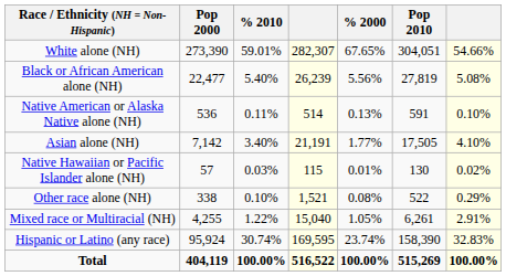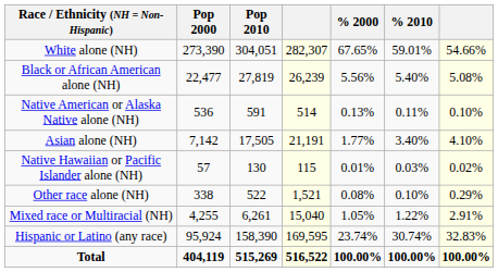columns swapped: Pop 2010 <-> % 2010
